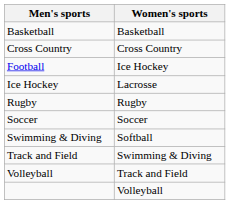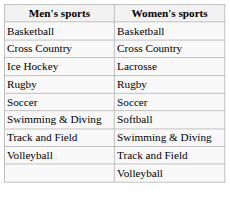- row: Football | Ice Hockey
